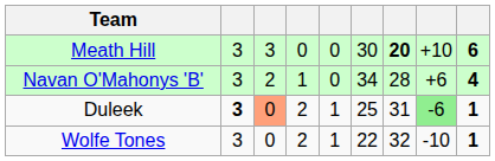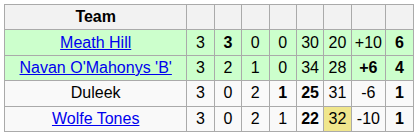Meath Hill | column 3: normal -> bold
Meath Hill | column 7: bold -> normal
Navan O'Mahonys 'B' | column 8: normal -> bold
Duleek | column 2: bold -> normal
Duleek | column 3: lightsalmon background -> no background
Duleek | column 5: normal -> bold
Duleek | column 6: normal -> bold
Duleek | column 8: lightgreen background -> no background
Wolfe Tones | column 6: normal -> bold
Wolfe Tones | column 7: no background -> khaki background
